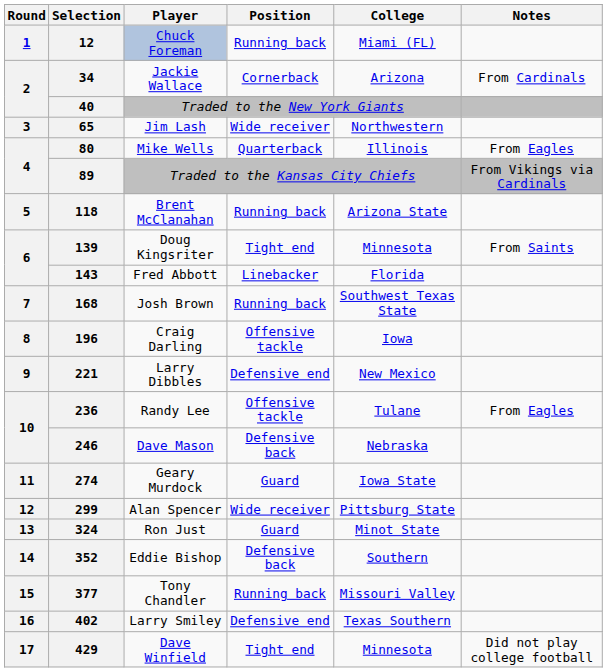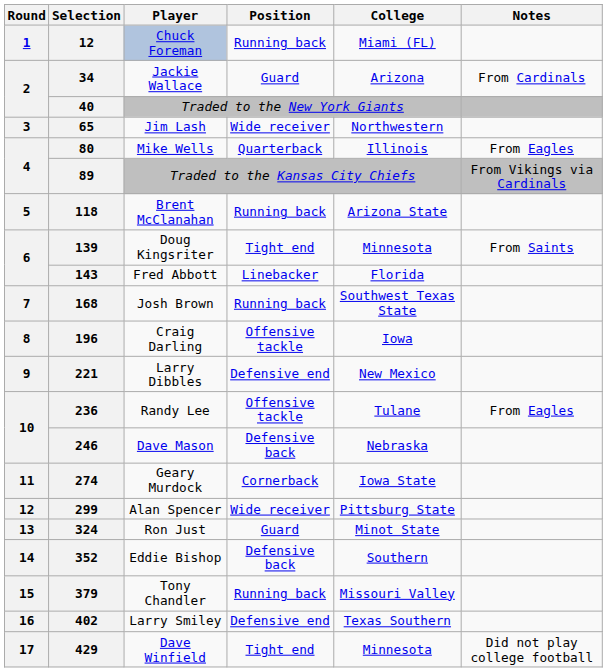Jackie Wallace | Position: Cornerback -> Guard
Geary Murdock | Position: Guard -> Cornerback
Tony Chandler | Selection: 377 -> 379
